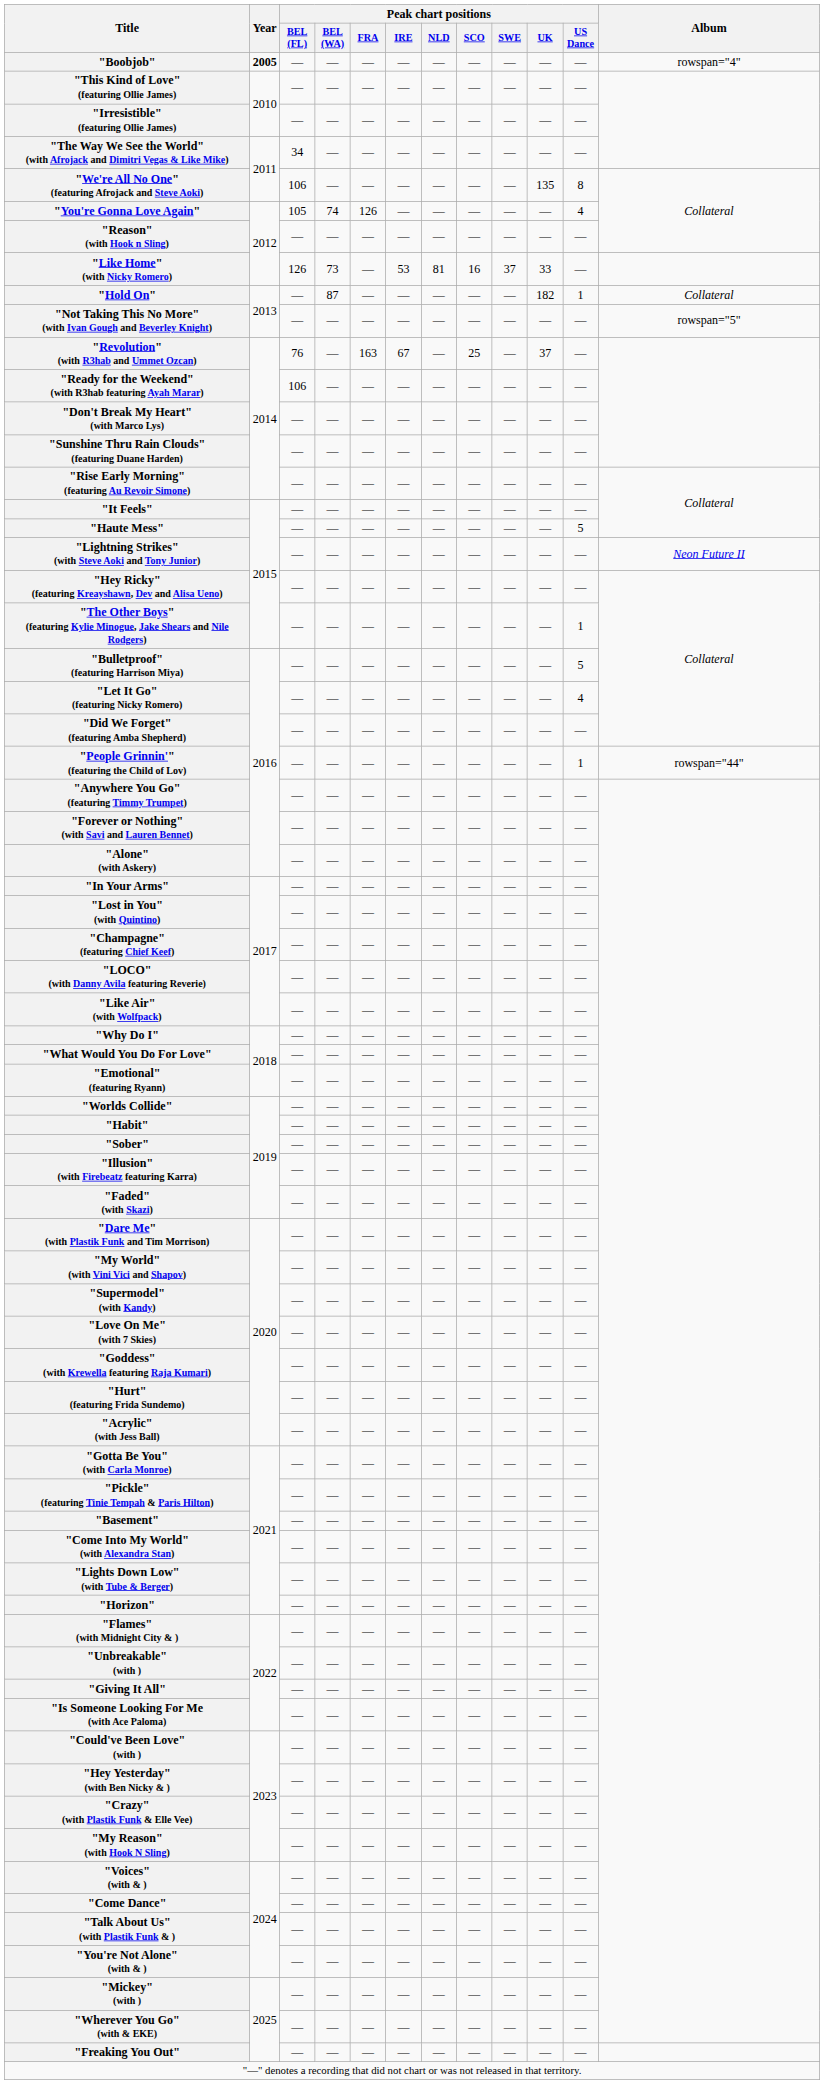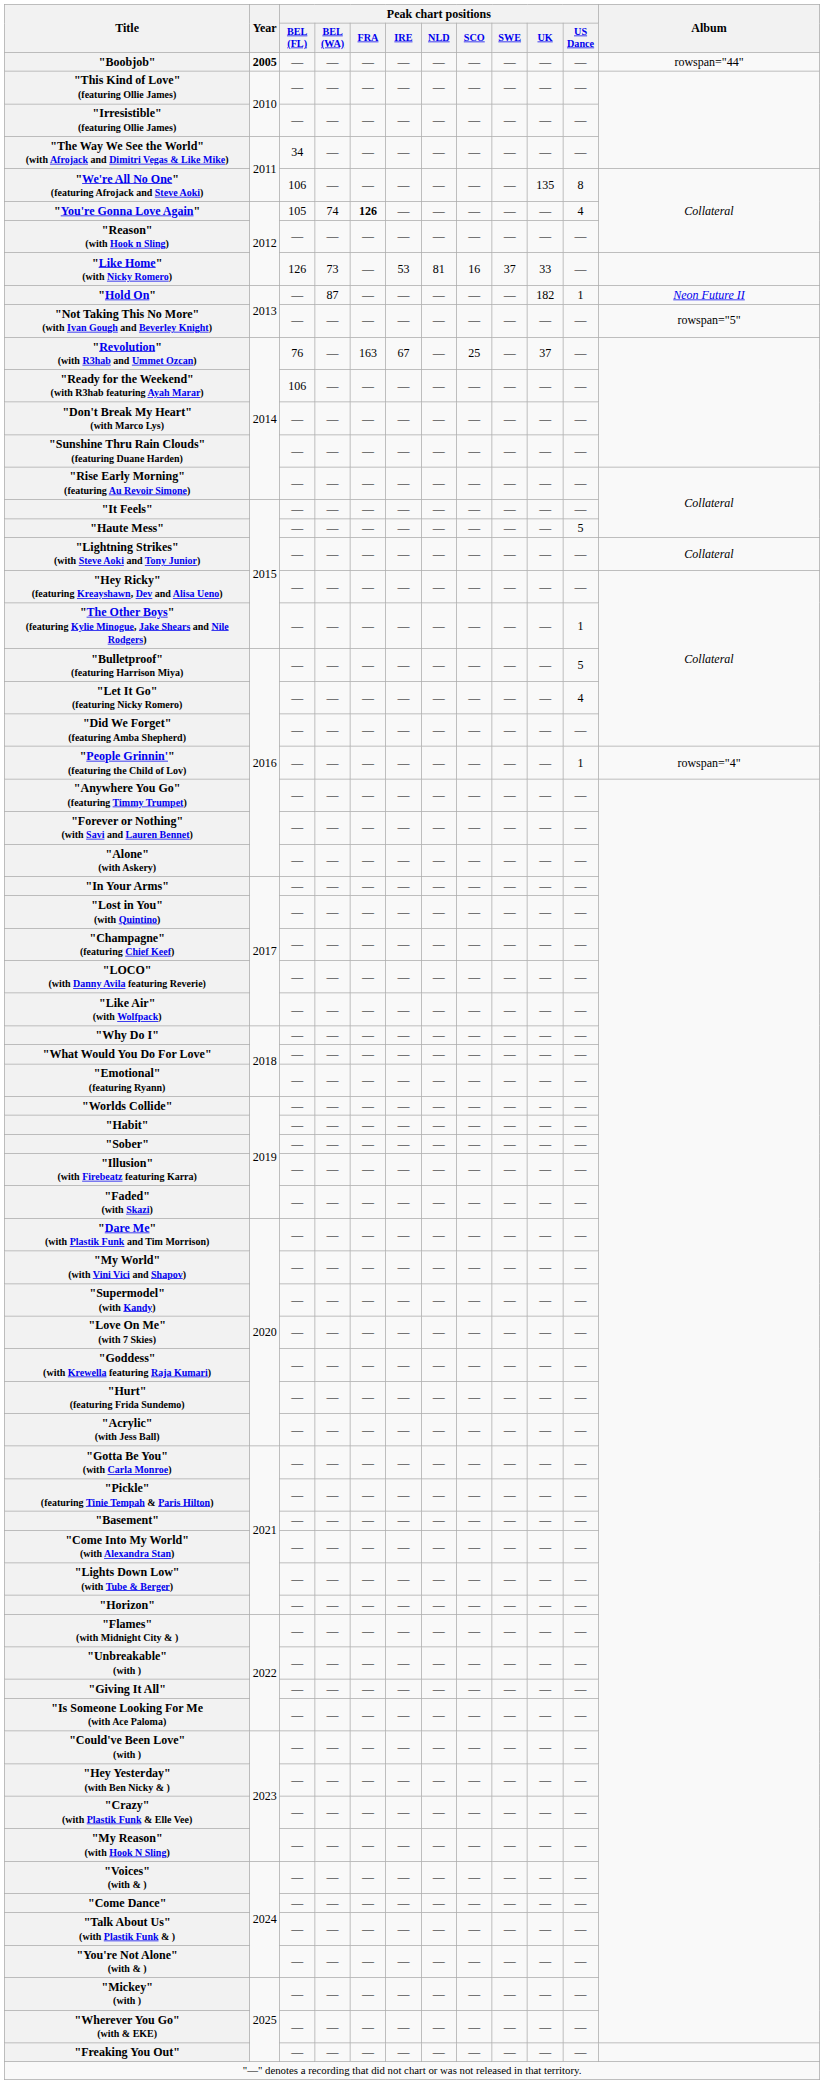"Boobjob" | Album: rowspan="4" -> rowspan="44"
"You're Gonna Love Again" | Peak chart positions / FRA: normal -> bold
"Hold On" | Album: Collateral -> Neon Future II
"Lightning Strikes" (with Steve Aoki and Tony Junior) | Album: Neon Future II -> Collateral
"People Grinnin'" (featuring the Child of Lov) | Album: rowspan="44" -> rowspan="4"
